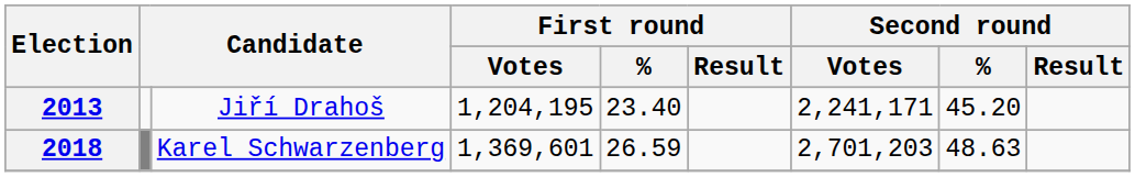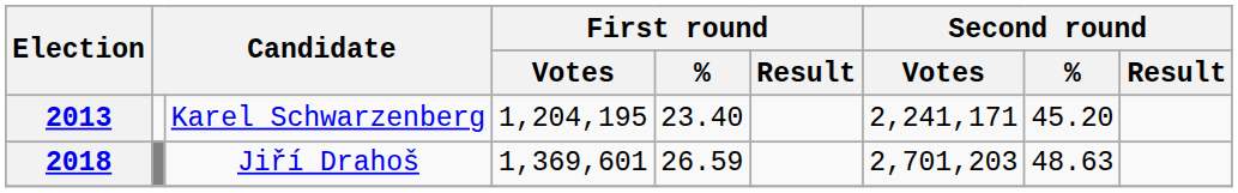2013 | column 3: Jiří Drahoš -> Karel Schwarzenberg
2018 | column 3: Karel Schwarzenberg -> Jiří Drahoš
